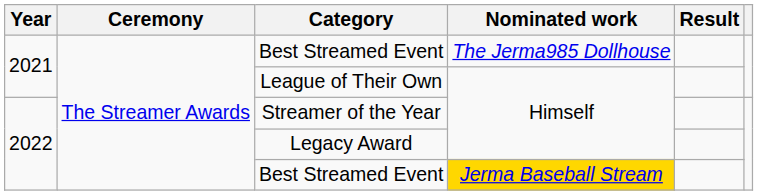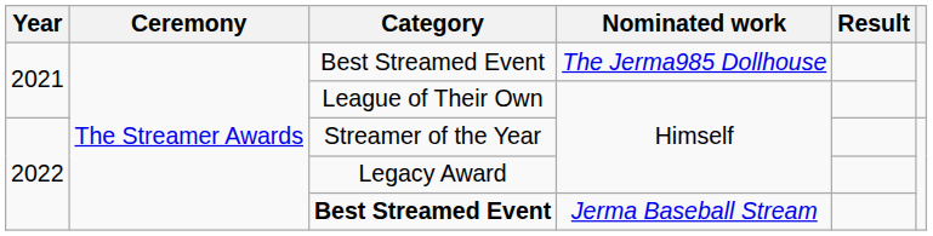Best Streamed Event / Jerma Baseball Stream | Category: normal -> bold
Best Streamed Event / Jerma Baseball Stream | Nominated work: gold background -> no background
